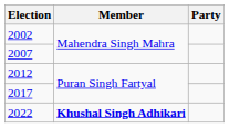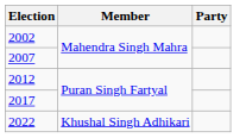2022 | Member: bold -> normal
